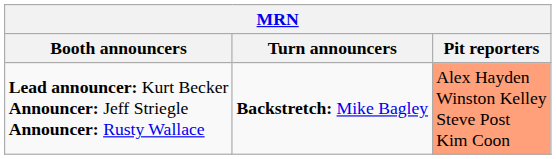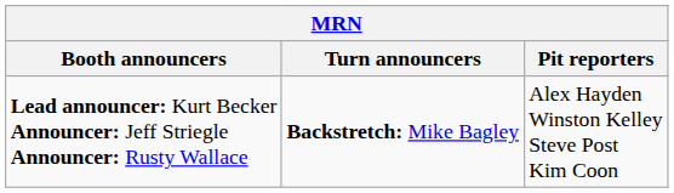row 3 | Pit reporters: lightsalmon background -> no background
